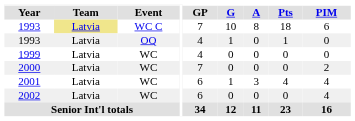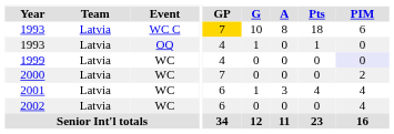1993 / WC C | Team: khaki background -> no background
1993 / WC C | GP: no background -> gold background
1999 | PIM: no background -> lavender background
